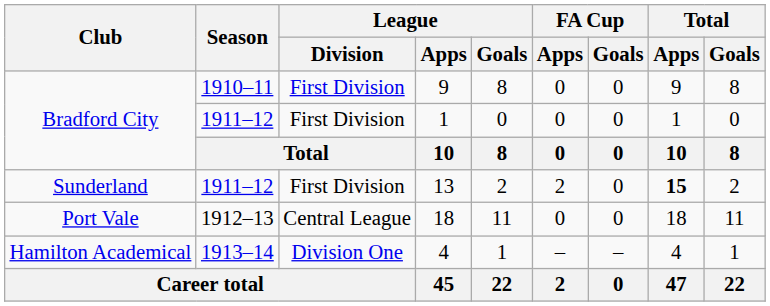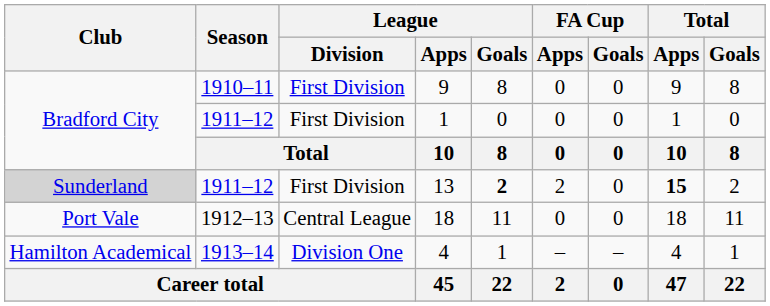13 | Club: no background -> lightgrey background
13 | League / Goals: normal -> bold
